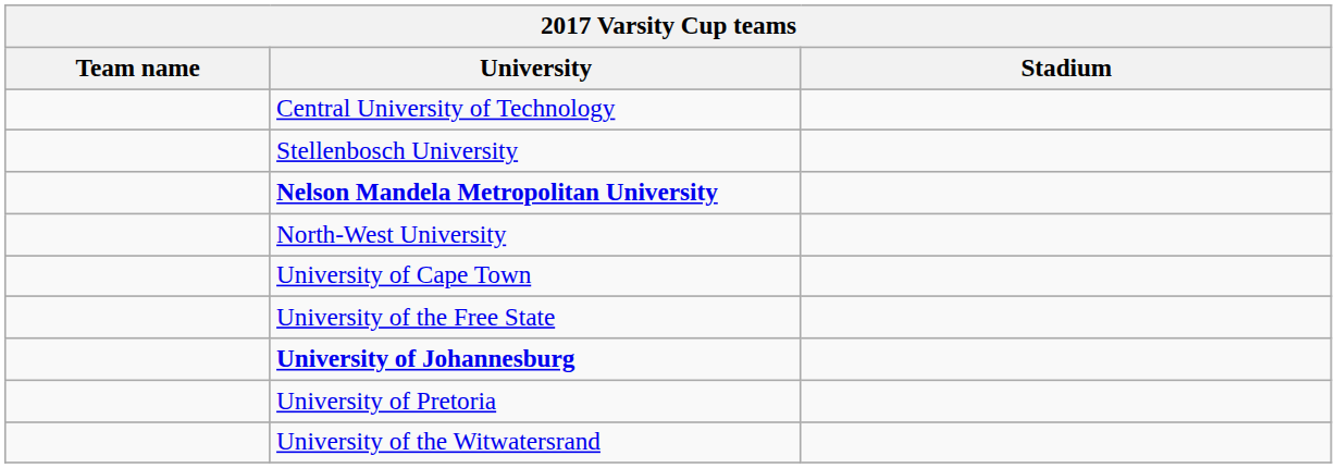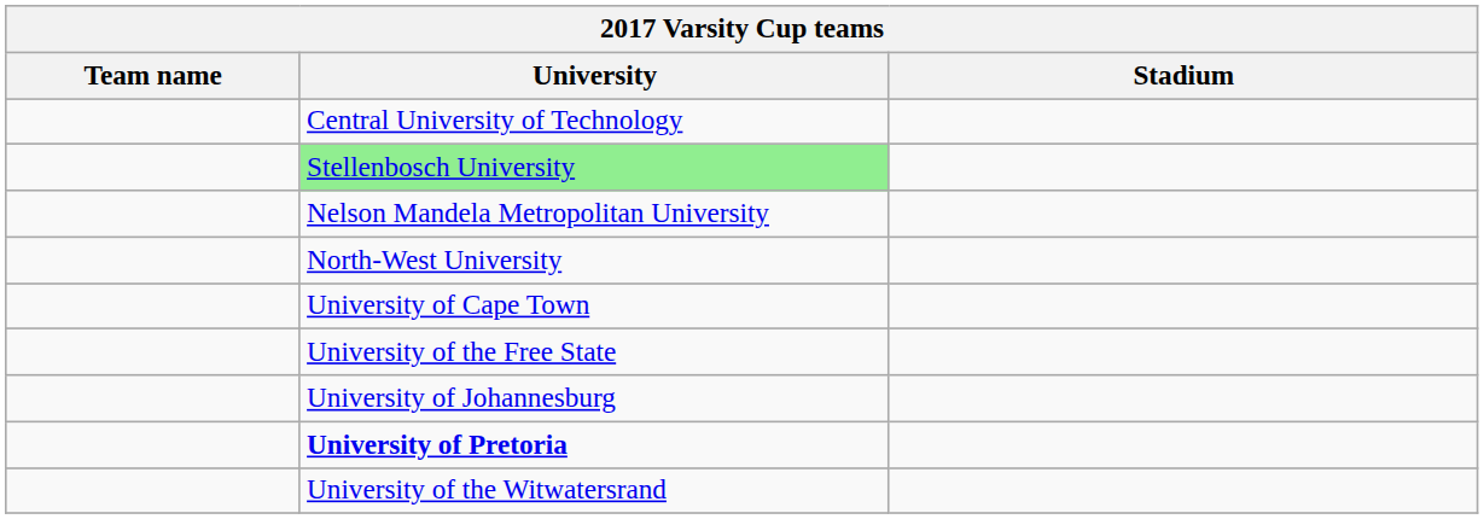Stellenbosch University | University: no background -> lightgreen background
Nelson Mandela Metropolitan University | University: bold -> normal
University of Johannesburg | University: bold -> normal
University of Pretoria | University: normal -> bold
